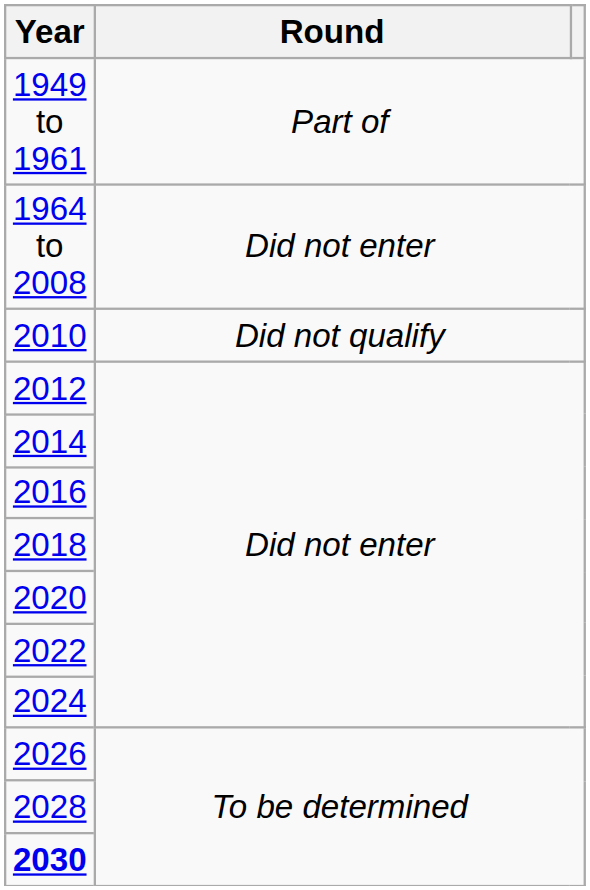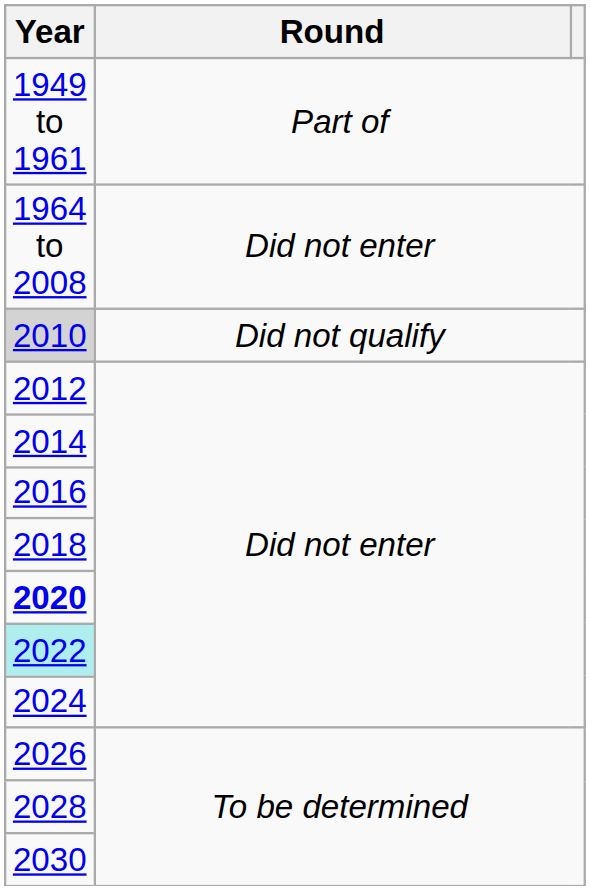2010 | Year: no background -> lightgrey background
2020 | Year: normal -> bold
2022 | Year: no background -> paleturquoise background
2030 | Year: bold -> normal
